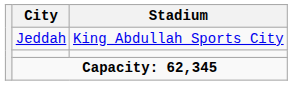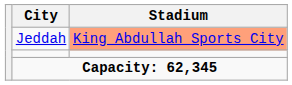Jeddah | Stadium: no background -> lightsalmon background
